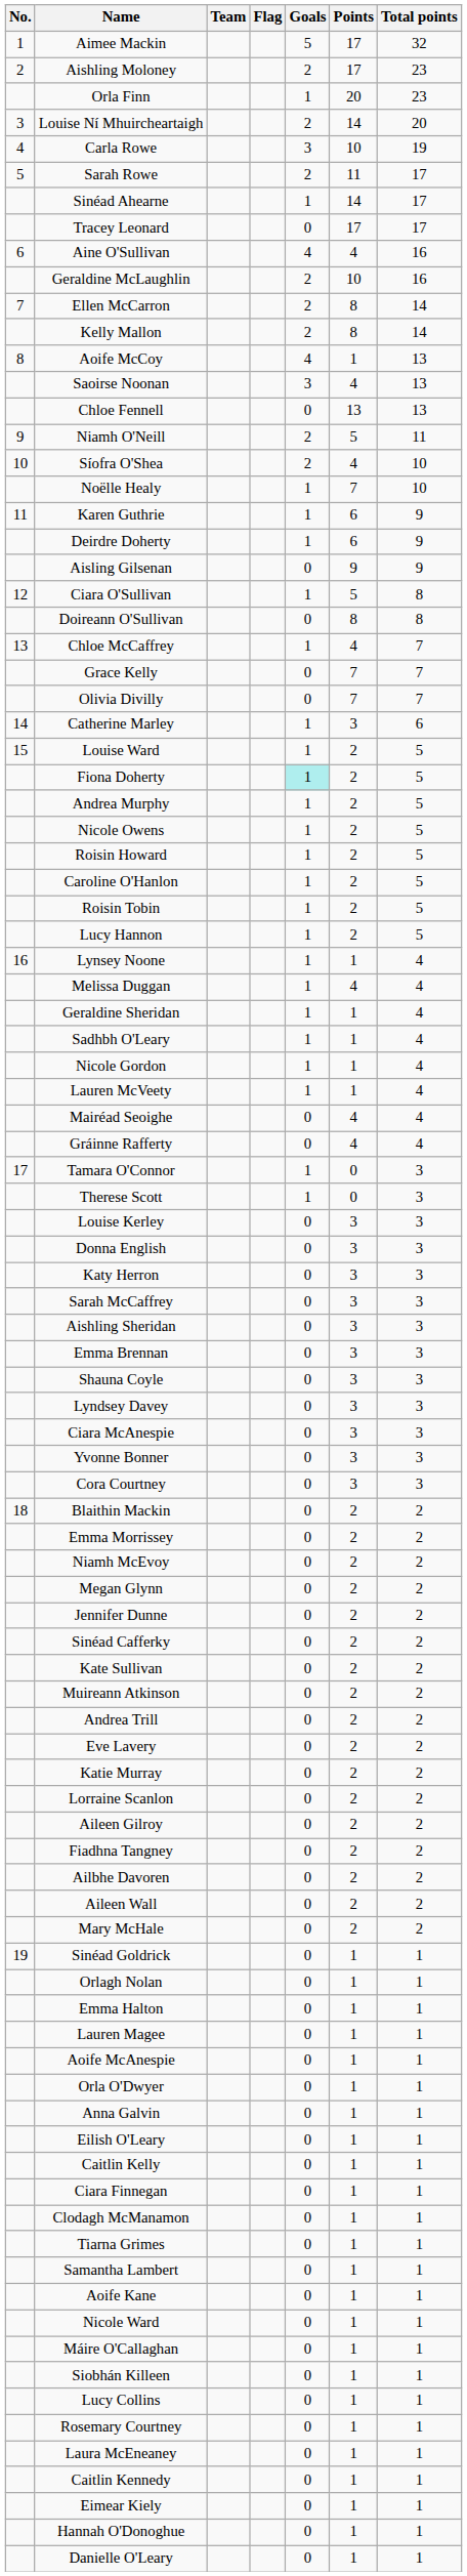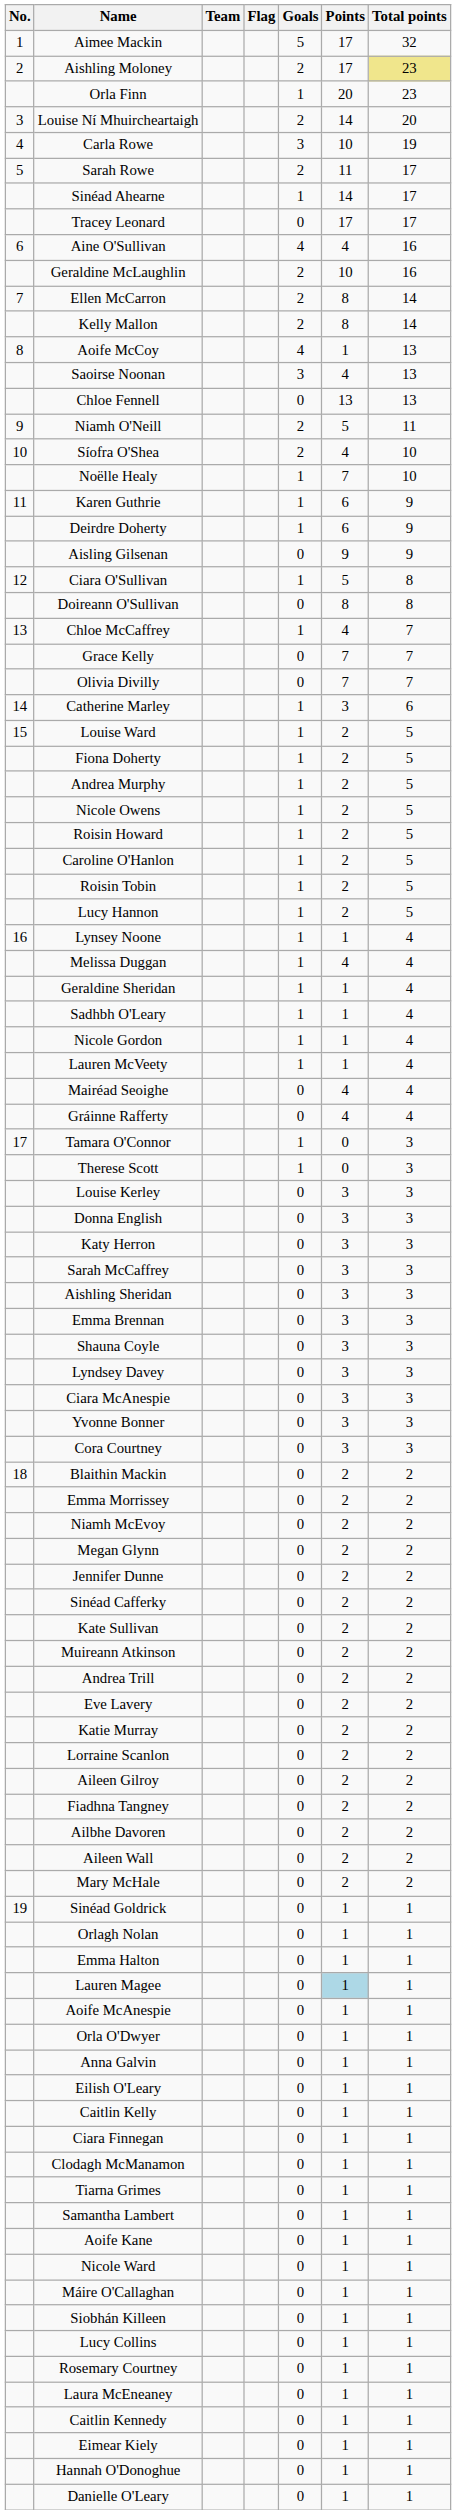Aishling Moloney | Total points: no background -> khaki background
Fiona Doherty | Goals: paleturquoise background -> no background
Lauren Magee | Points: no background -> lightblue background
